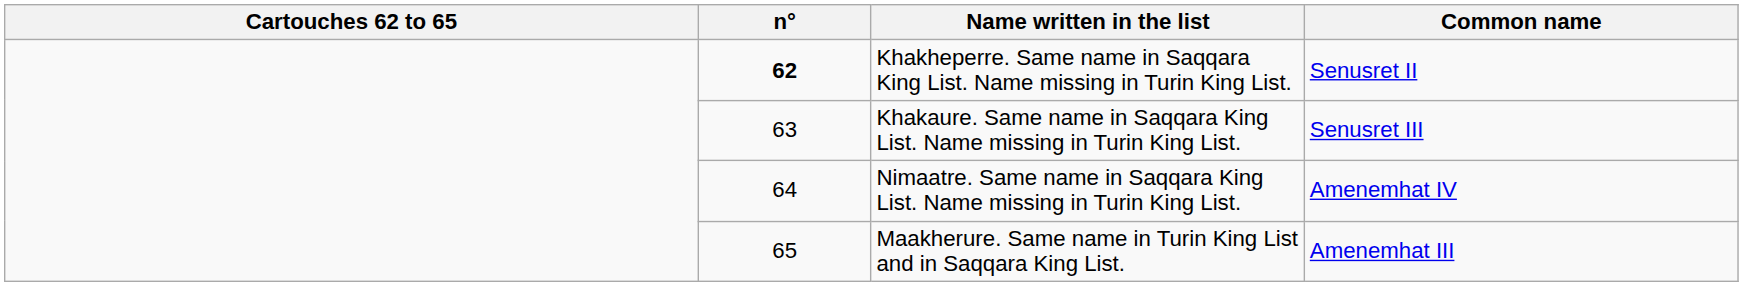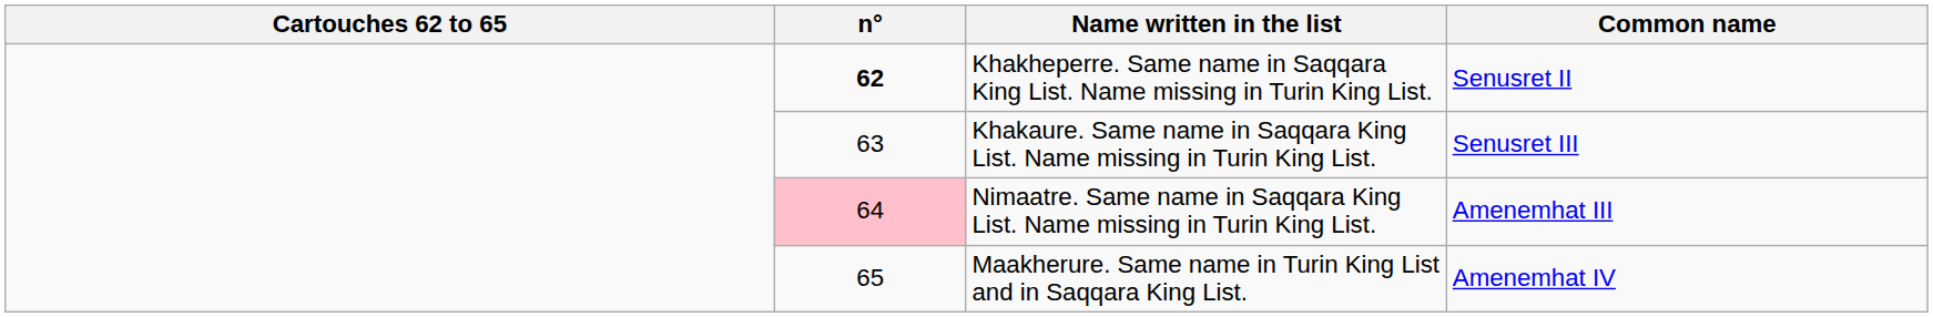row 4 | n°: no background -> pink background
row 4 | Common name: Amenemhat IV -> Amenemhat III
row 5 | Common name: Amenemhat III -> Amenemhat IV
